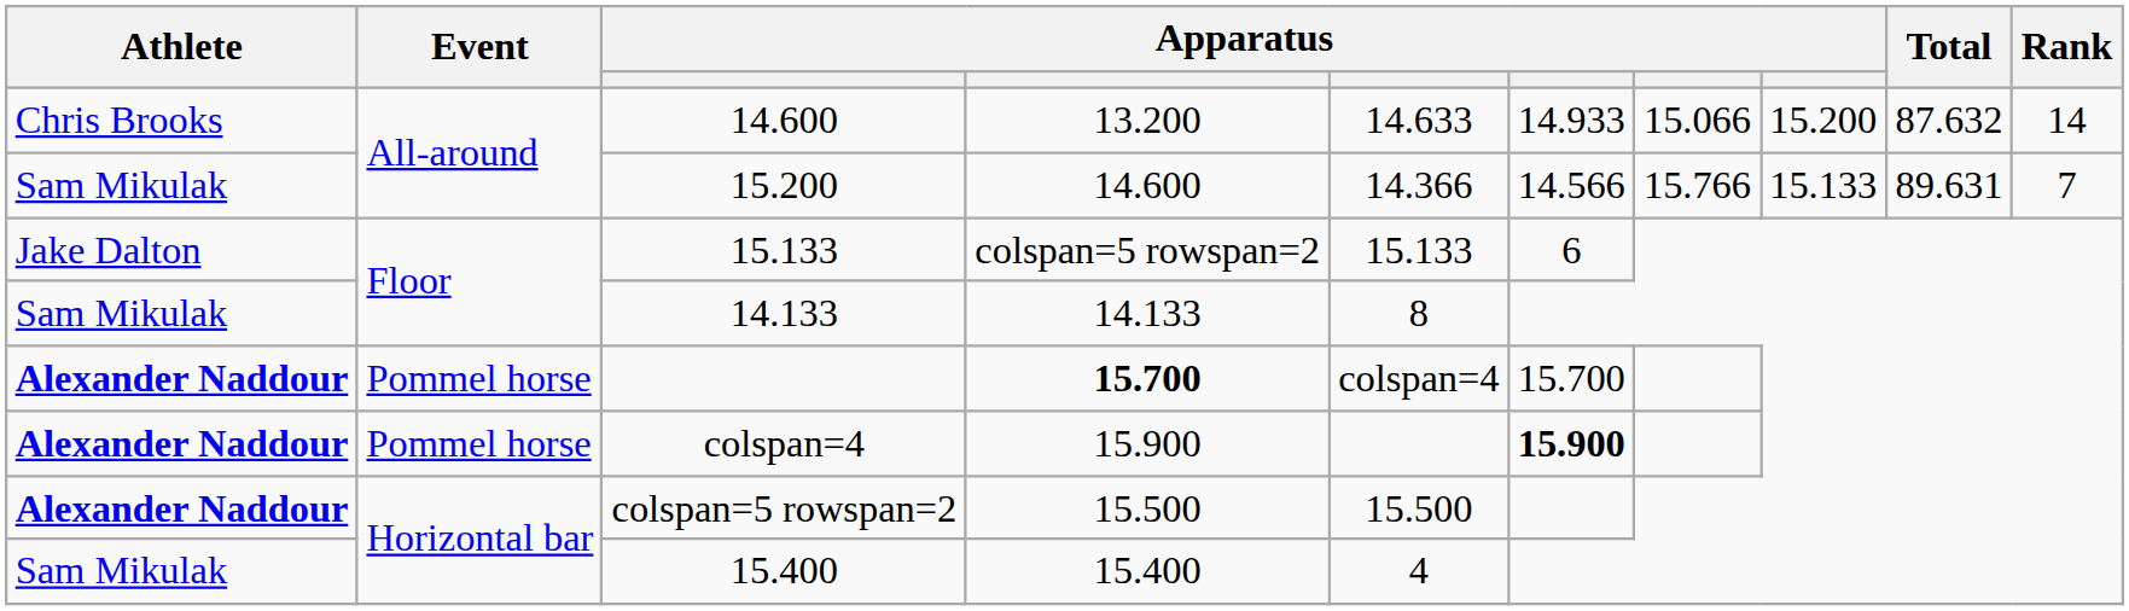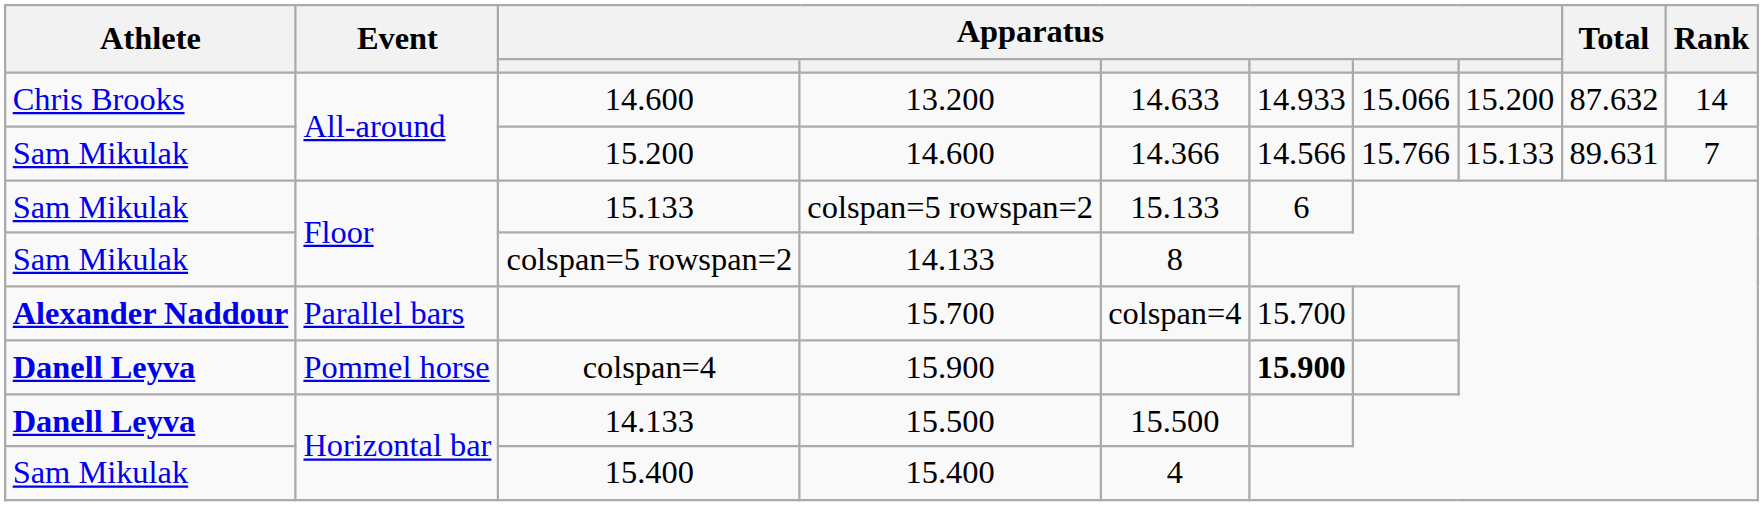row 5 | Athlete: Jake Dalton -> Sam Mikulak
row 6 | column 3: 14.133 -> colspan=5 rowspan=2
row 7 | Event: Pommel horse -> Parallel bars
row 7 | column 4: bold -> normal
row 8 | Athlete: Alexander Naddour -> Danell Leyva
row 9 | Athlete: Alexander Naddour -> Danell Leyva
row 9 | column 3: colspan=5 rowspan=2 -> 14.133
